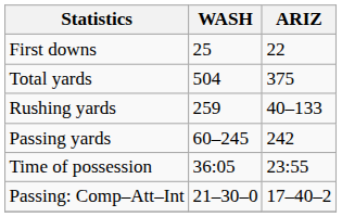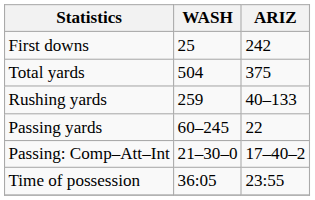First downs | ARIZ: 22 -> 242
Passing yards | ARIZ: 242 -> 22
rows swapped: Passing: Comp–Att–Int <-> Time of possession
